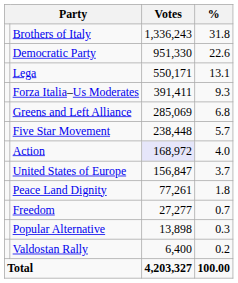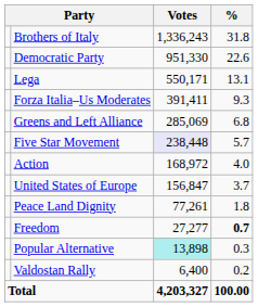Five Star Movement | Votes: no background -> lavender background
Action | Votes: lavender background -> no background
Freedom | %: normal -> bold
Popular Alternative | Votes: no background -> paleturquoise background
